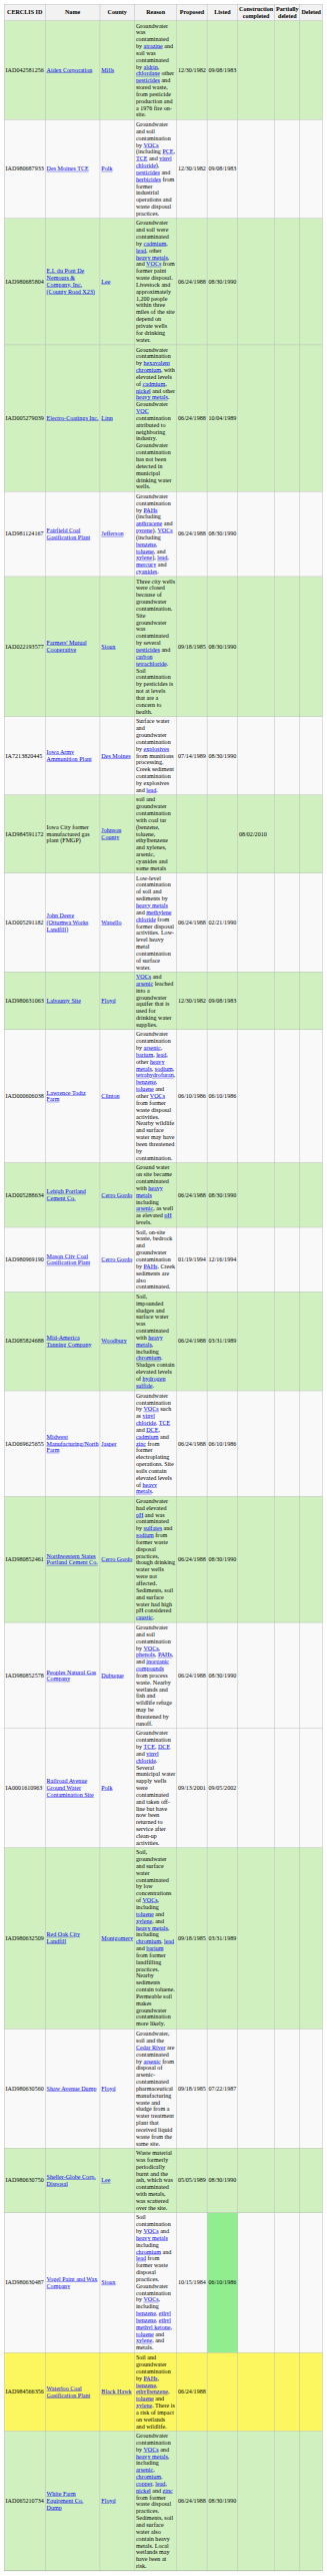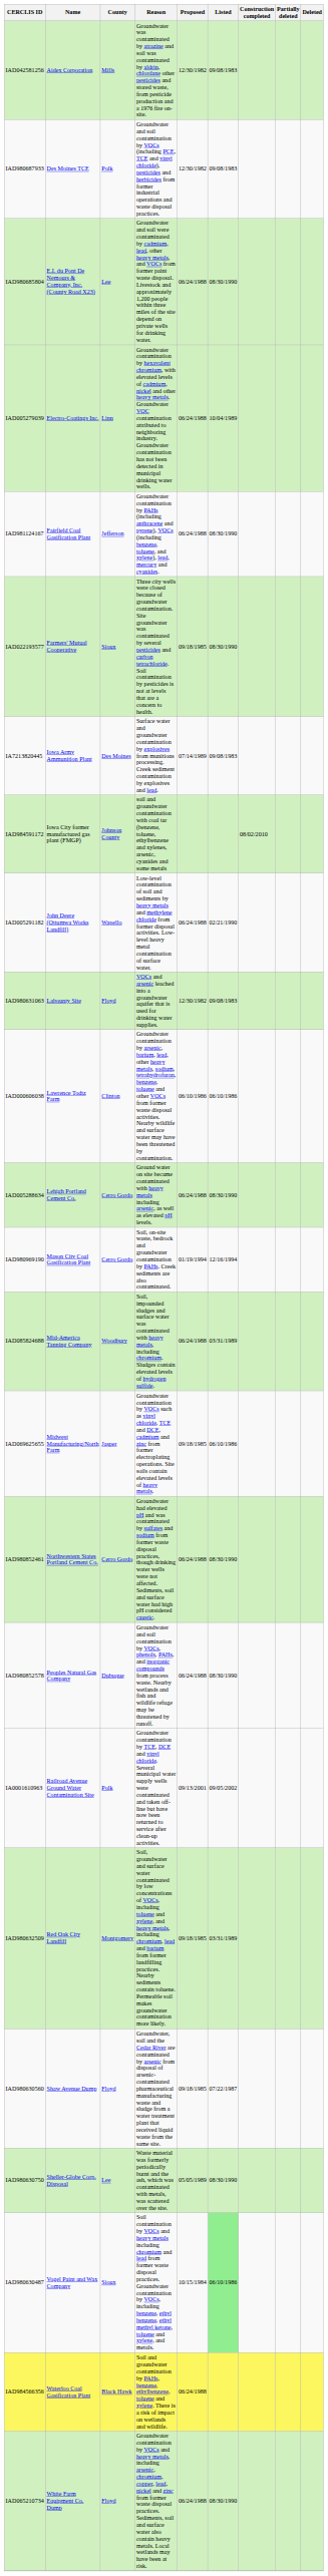IA7213820445 | Listed: 08/30/1990 -> 09/08/1983
IAD069625655 | Proposed: 06/24/1988 -> 09/18/1985
